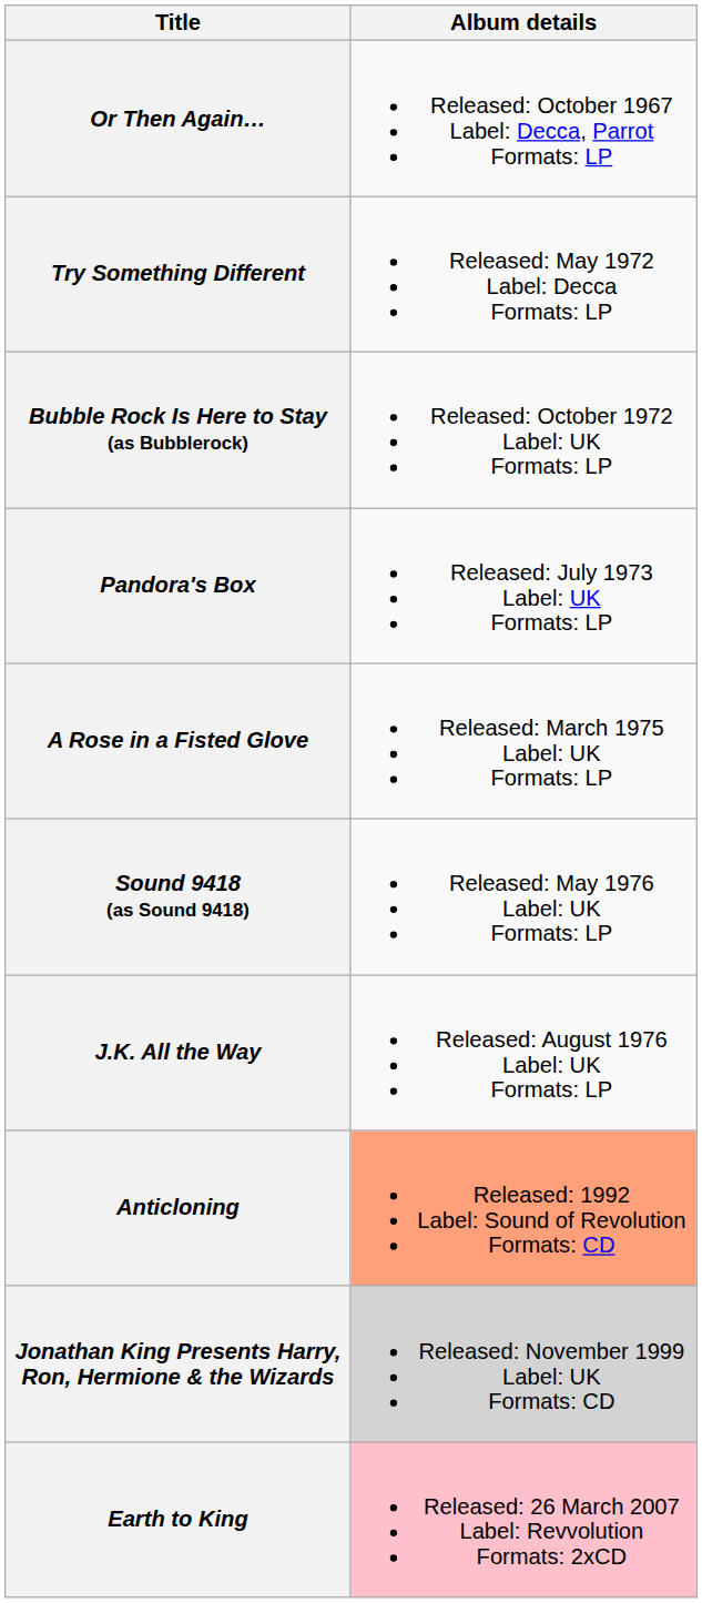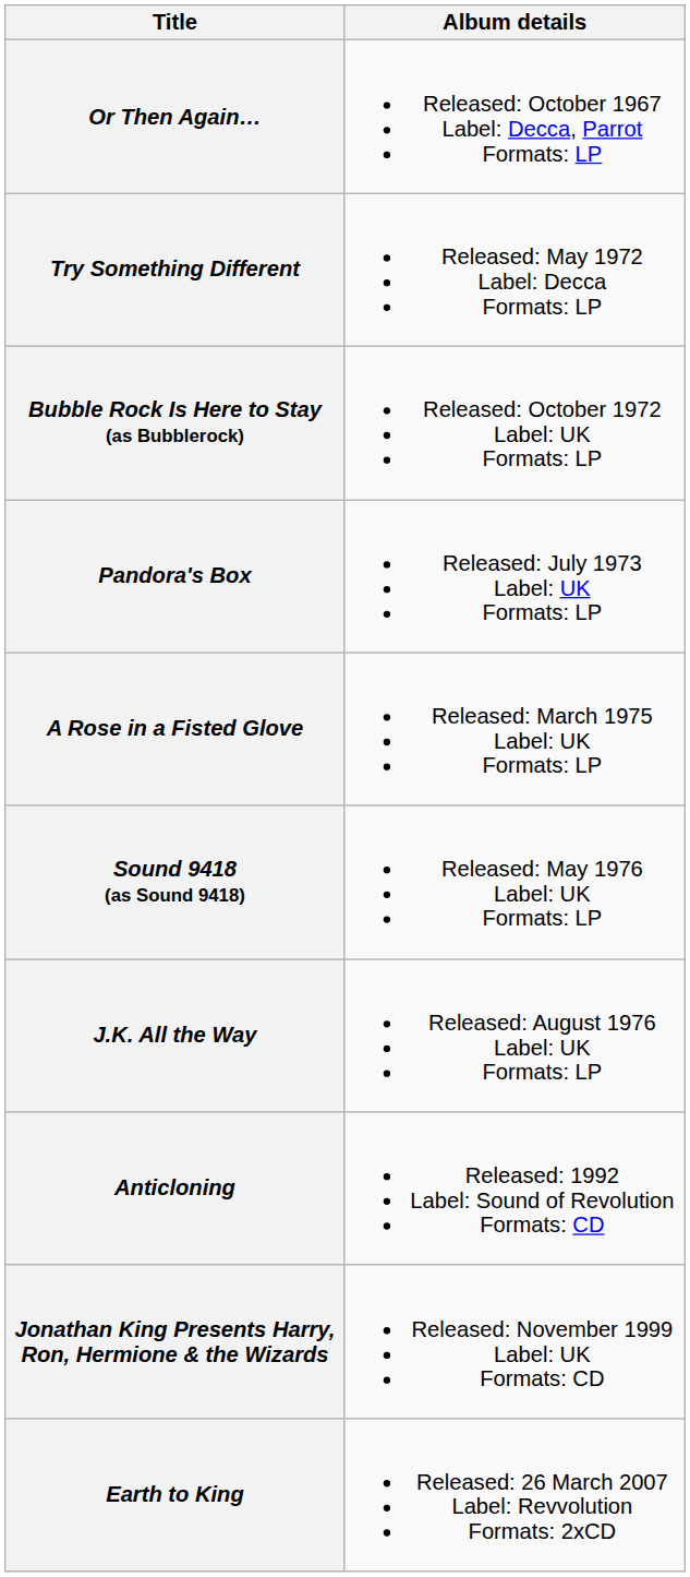Anticloning | Album details: lightsalmon background -> no background
Jonathan King Presents Harry, Ron, Hermione & the Wizards | Album details: lightgrey background -> no background
Earth to King | Album details: pink background -> no background
